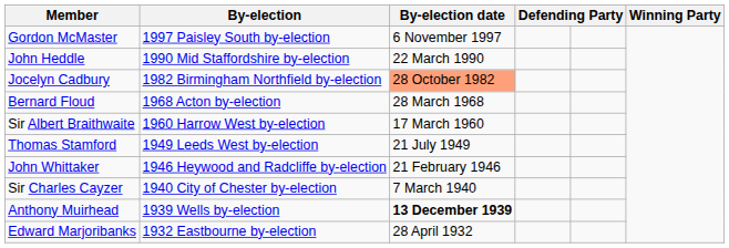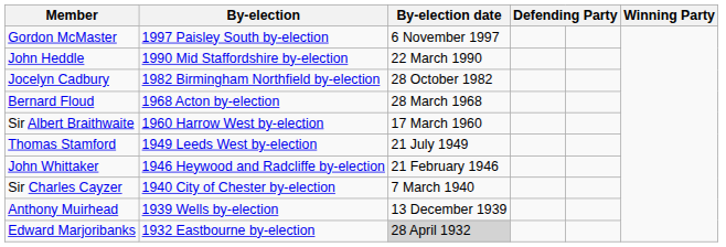Jocelyn Cadbury | By-election date: lightsalmon background -> no background
Anthony Muirhead | By-election date: bold -> normal
Edward Marjoribanks | By-election date: no background -> lightgrey background
